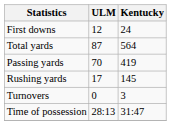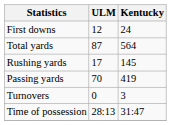rows swapped: Rushing yards <-> Passing yards
